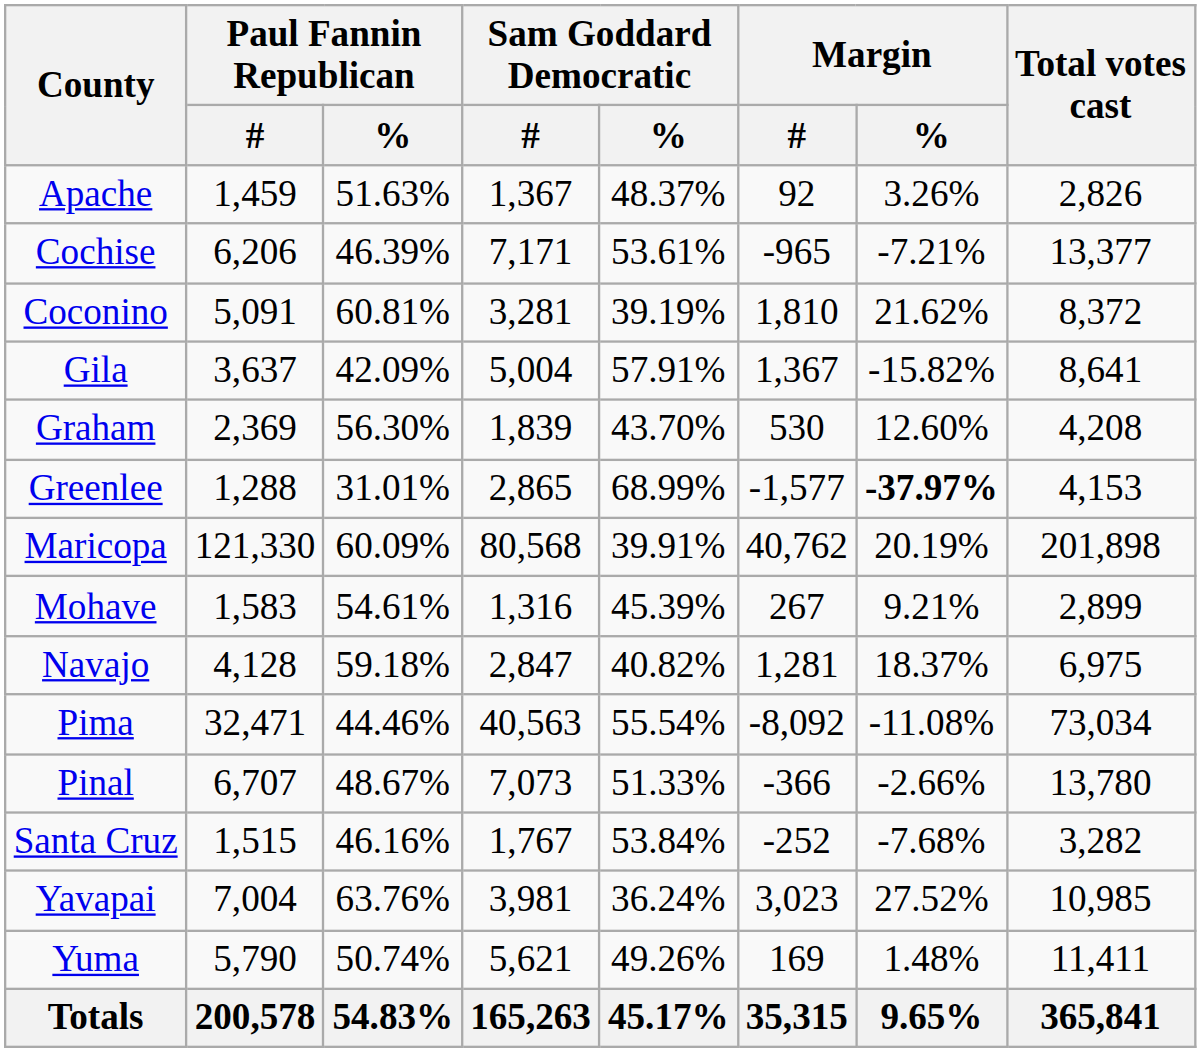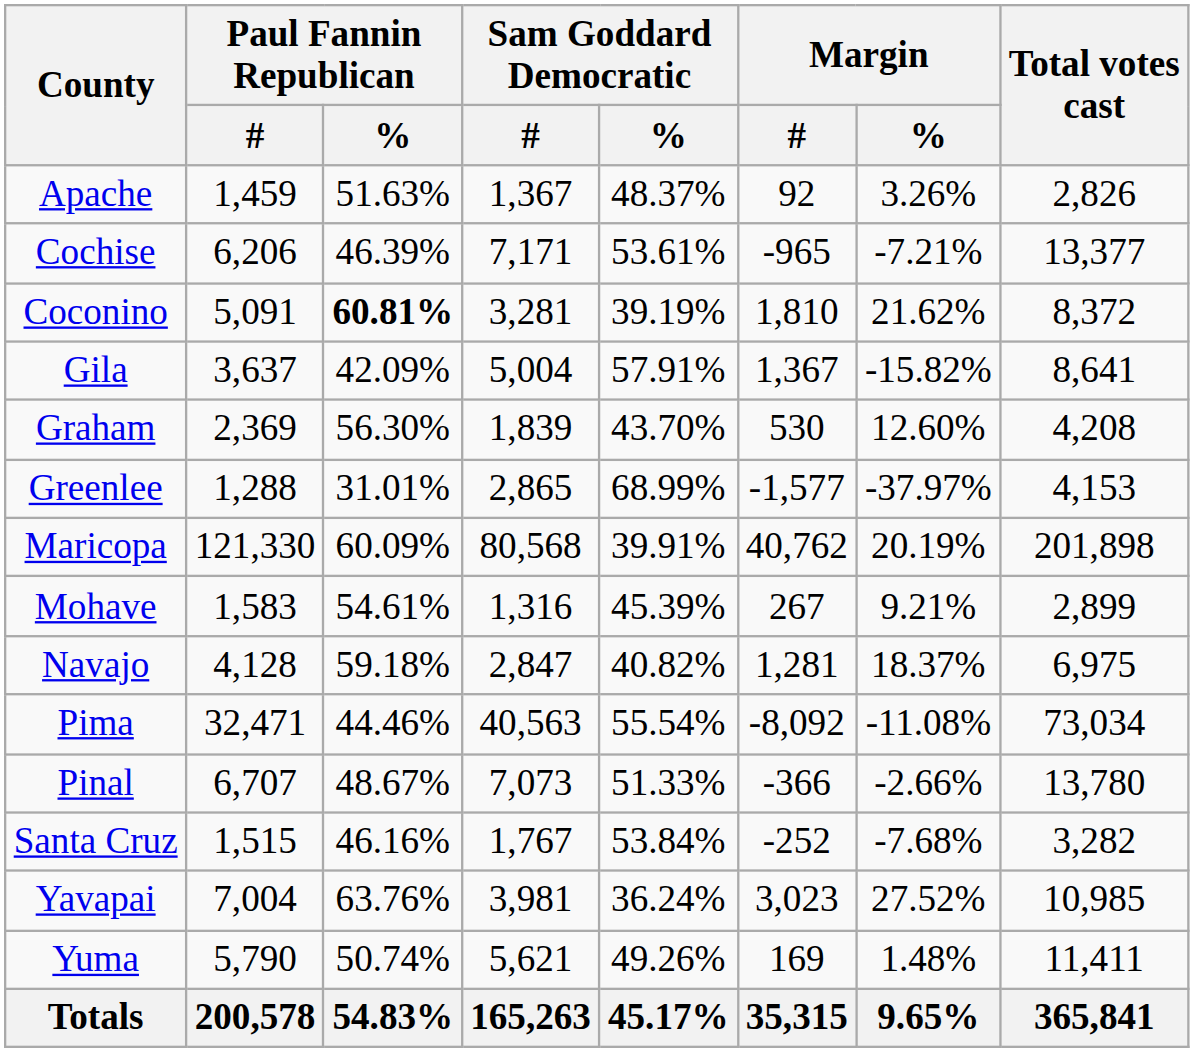Coconino | Paul Fannin Republican / %: normal -> bold
Greenlee | Margin / %: bold -> normal
